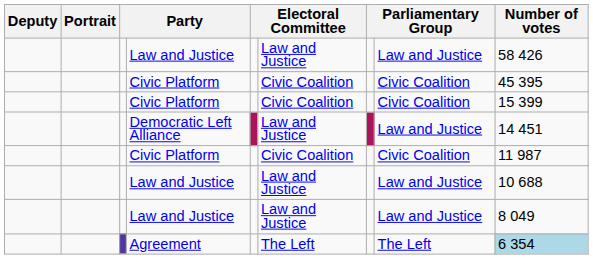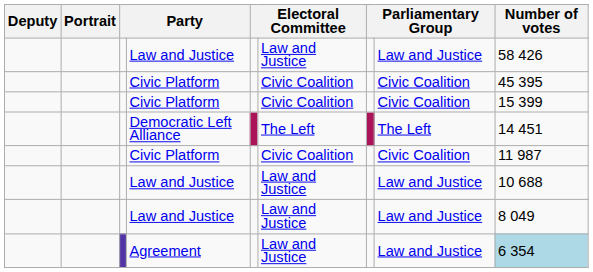Democratic Left Alliance | column 6: Law and Justice -> The Left
Democratic Left Alliance | column 8: Law and Justice -> The Left
Agreement | column 6: The Left -> Law and Justice
Agreement | column 8: The Left -> Law and Justice
